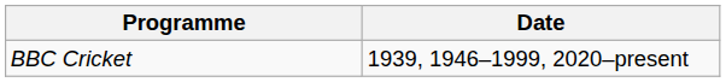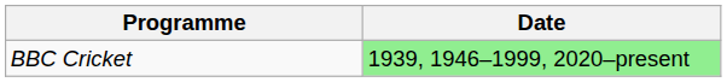BBC Cricket | Date: no background -> lightgreen background
